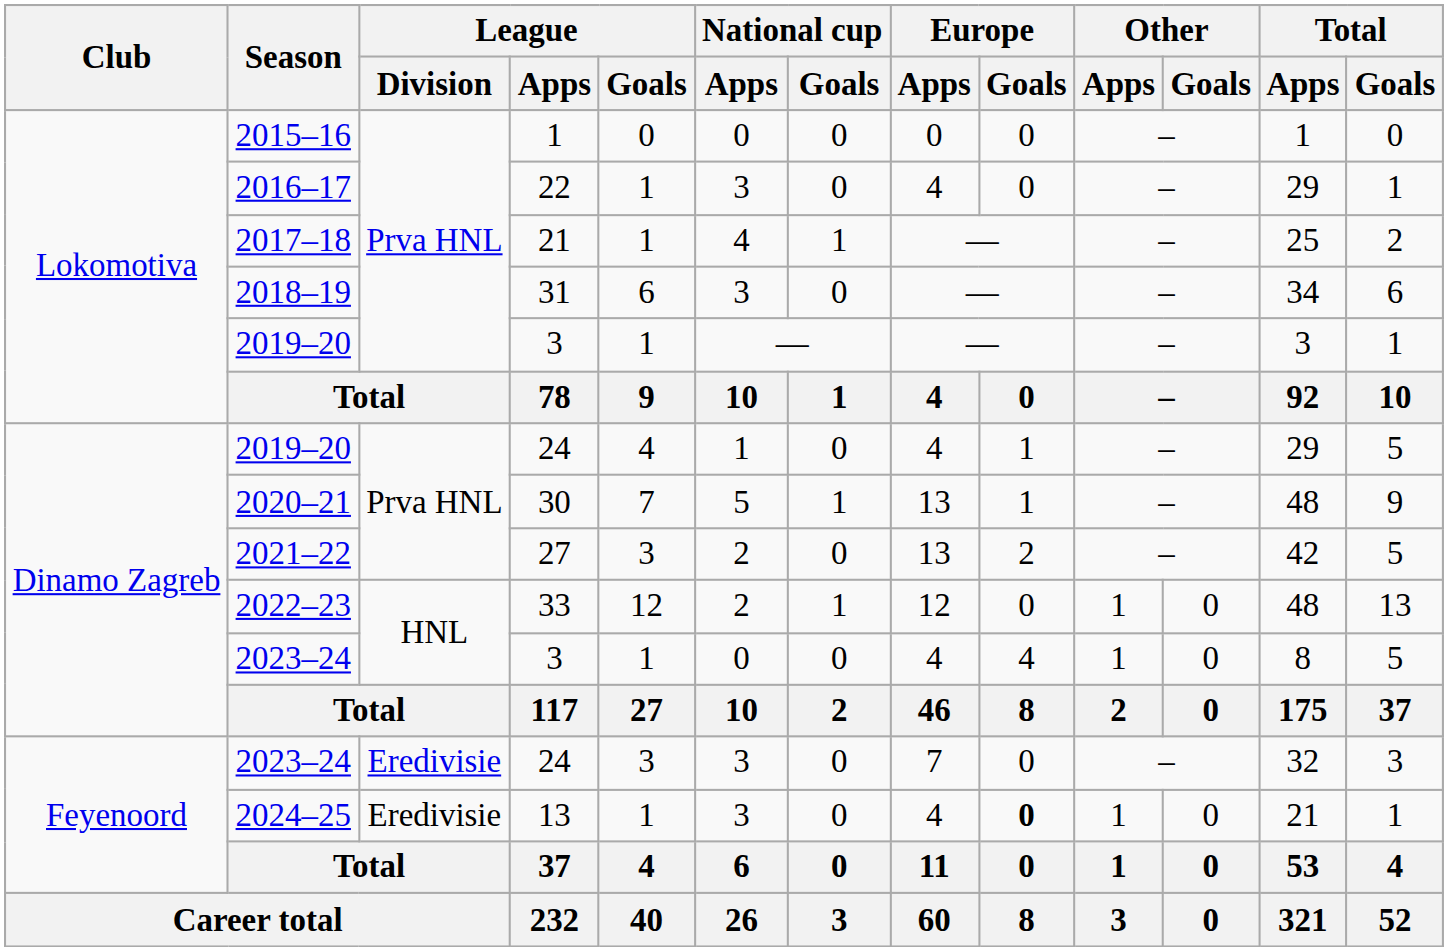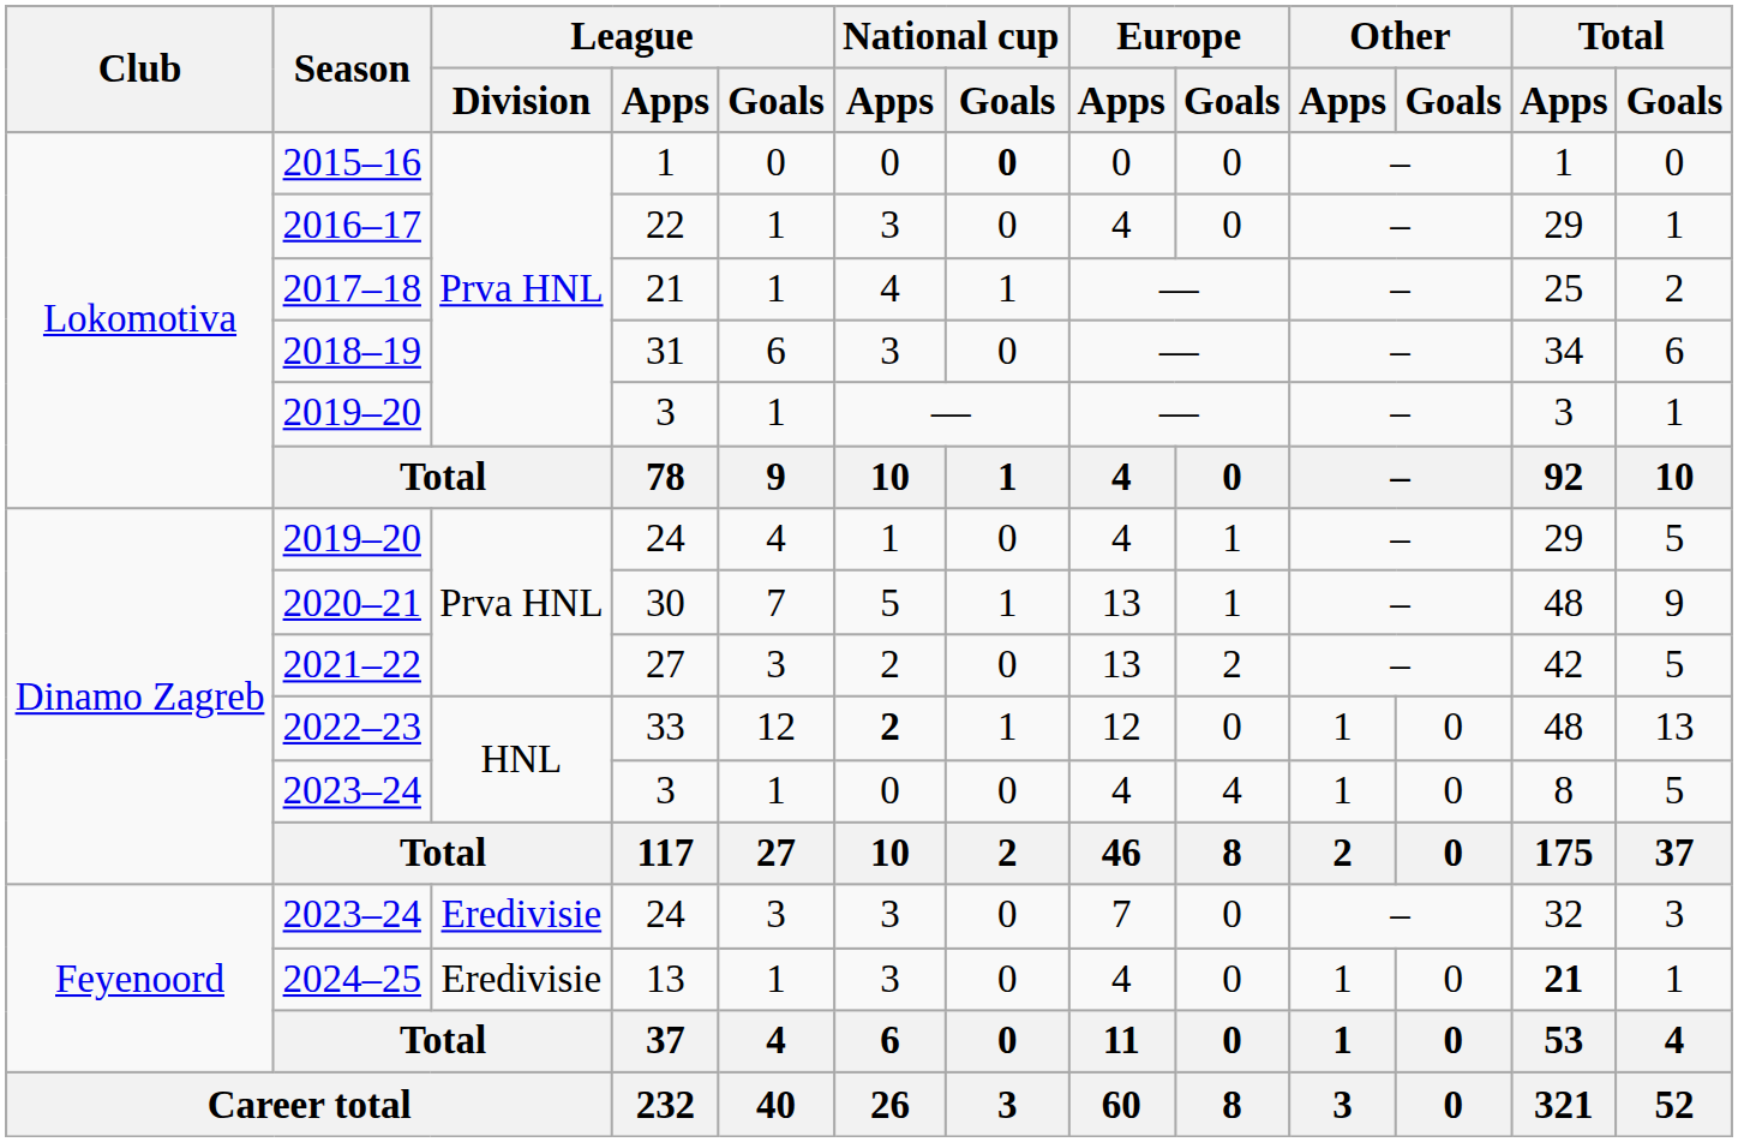2015–16 | National cup / Goals: normal -> bold
2022–23 | National cup / Apps: normal -> bold
2024–25 | Europe / Goals: bold -> normal
2024–25 | Total / Apps: normal -> bold
